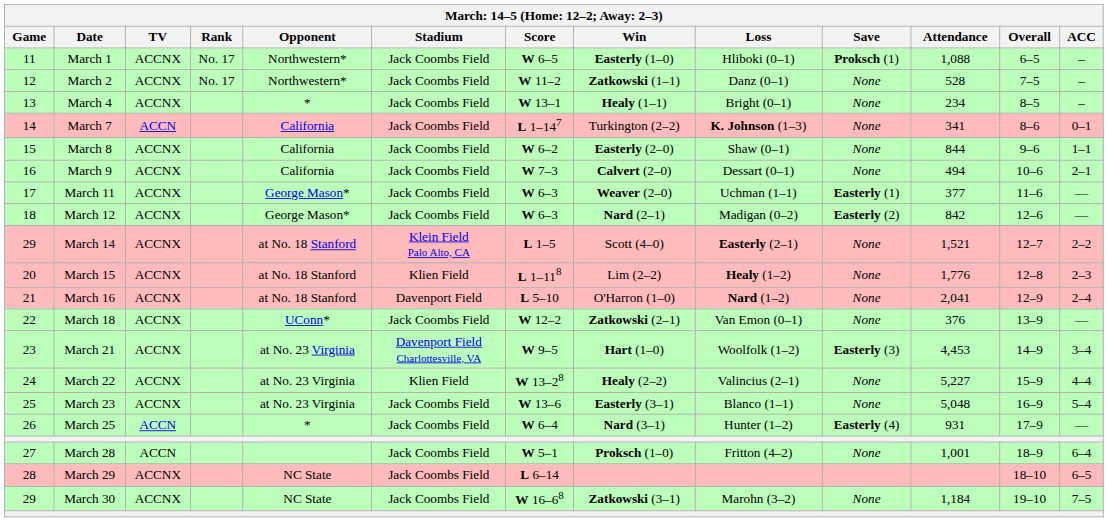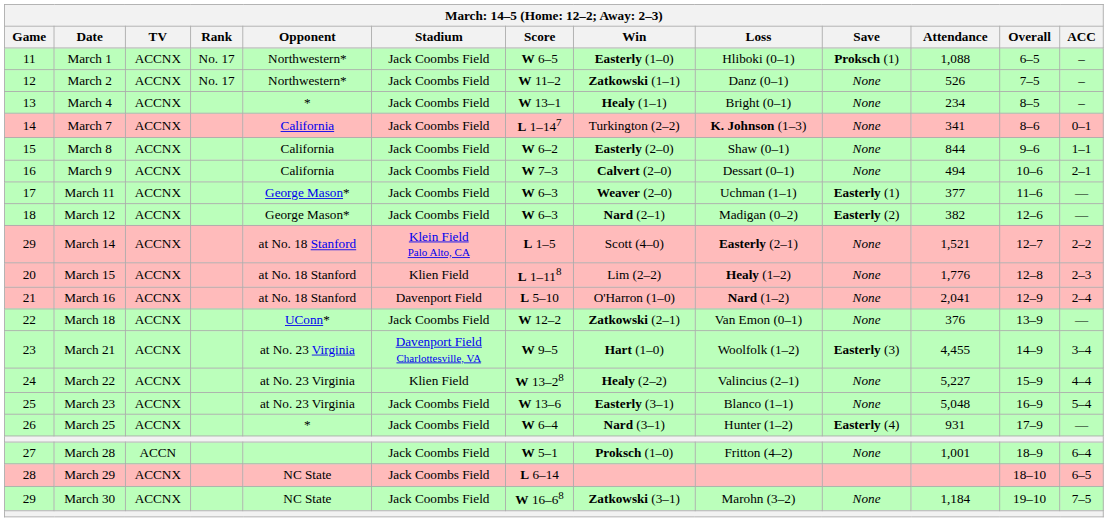March 2 | Attendance: 528 -> 526
March 7 | TV: ACCN -> ACCNX
March 12 | Attendance: 842 -> 382
March 21 | Attendance: 4,453 -> 4,455
March 25 | TV: ACCN -> ACCNX
